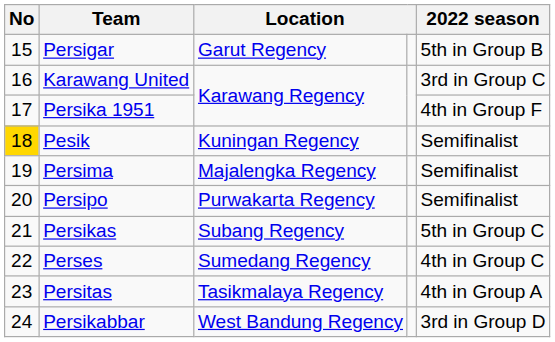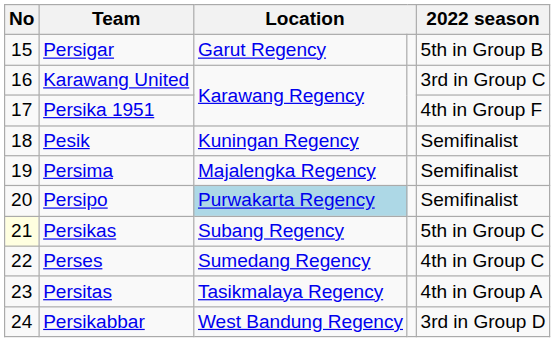Pesik | No: gold background -> no background
Persipo | column 3: no background -> lightblue background
Persikas | No: no background -> lightyellow background
